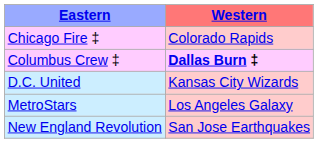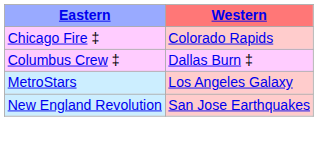Columbus Crew ‡ | Western: bold -> normal
- row: D.C. United | Kansas City Wizards
